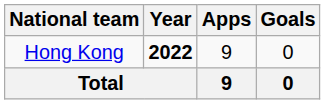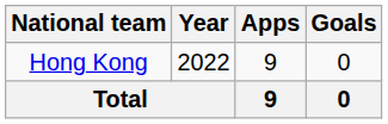Hong Kong | Year: bold -> normal
